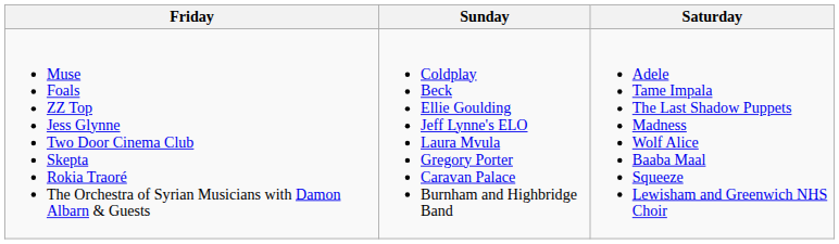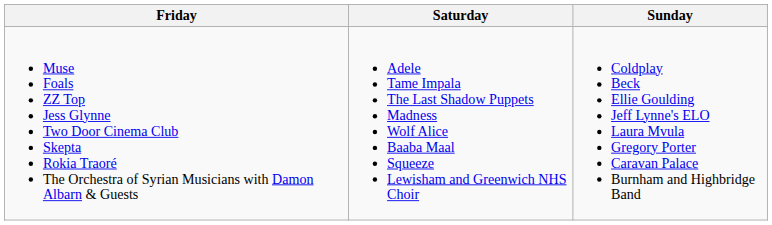columns swapped: Saturday <-> Sunday
